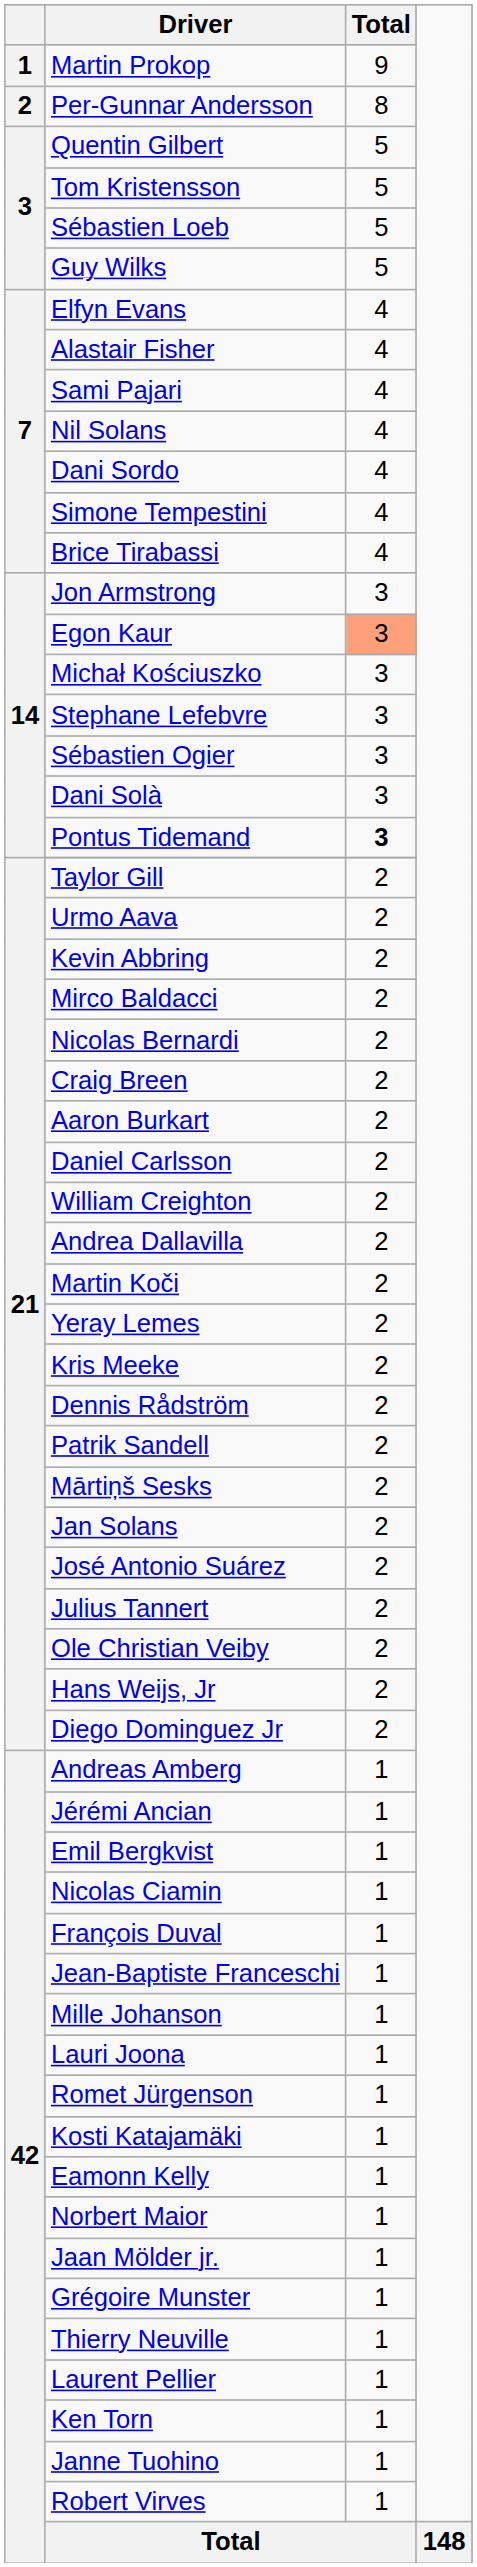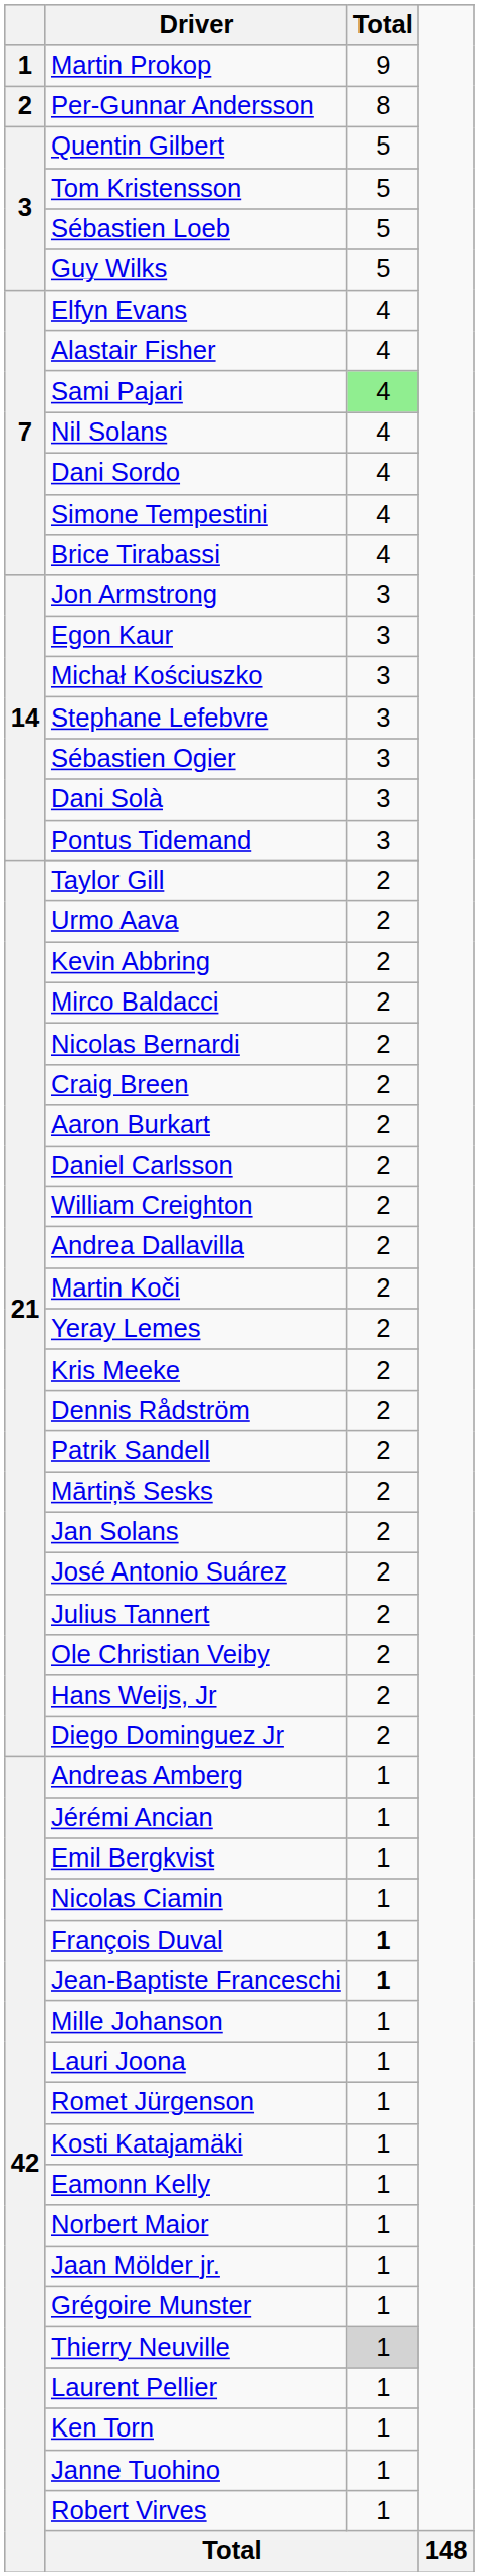Sami Pajari | Total: no background -> lightgreen background
Egon Kaur | Total: lightsalmon background -> no background
Pontus Tidemand | Total: bold -> normal
François Duval | Total: normal -> bold
Jean-Baptiste Franceschi | Total: normal -> bold
Thierry Neuville | Total: no background -> lightgrey background
